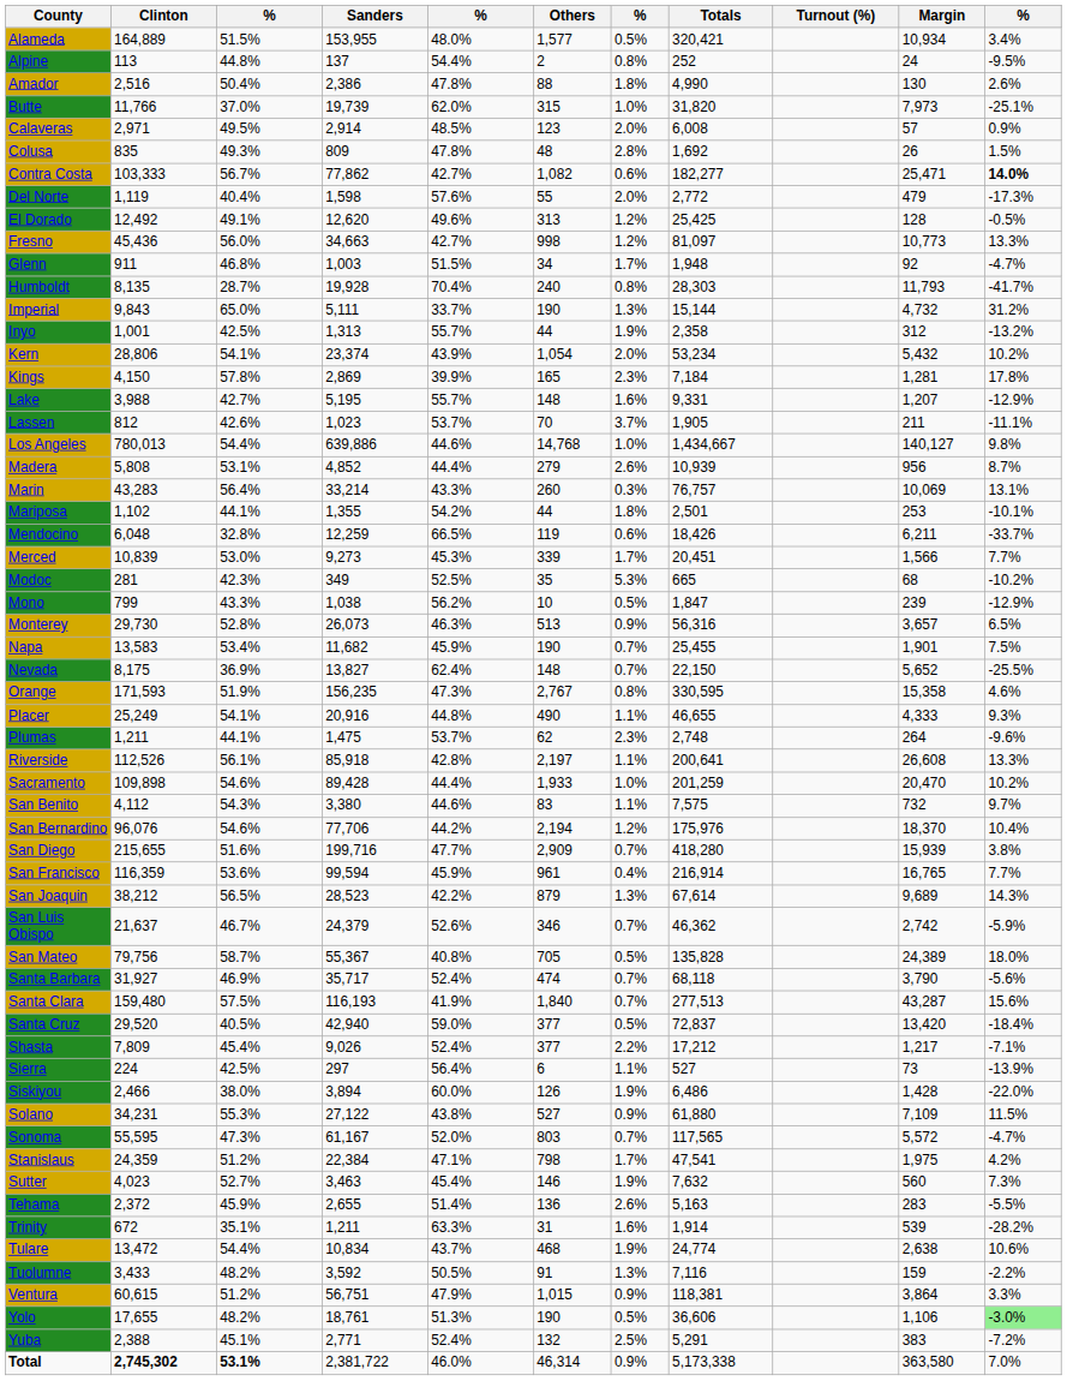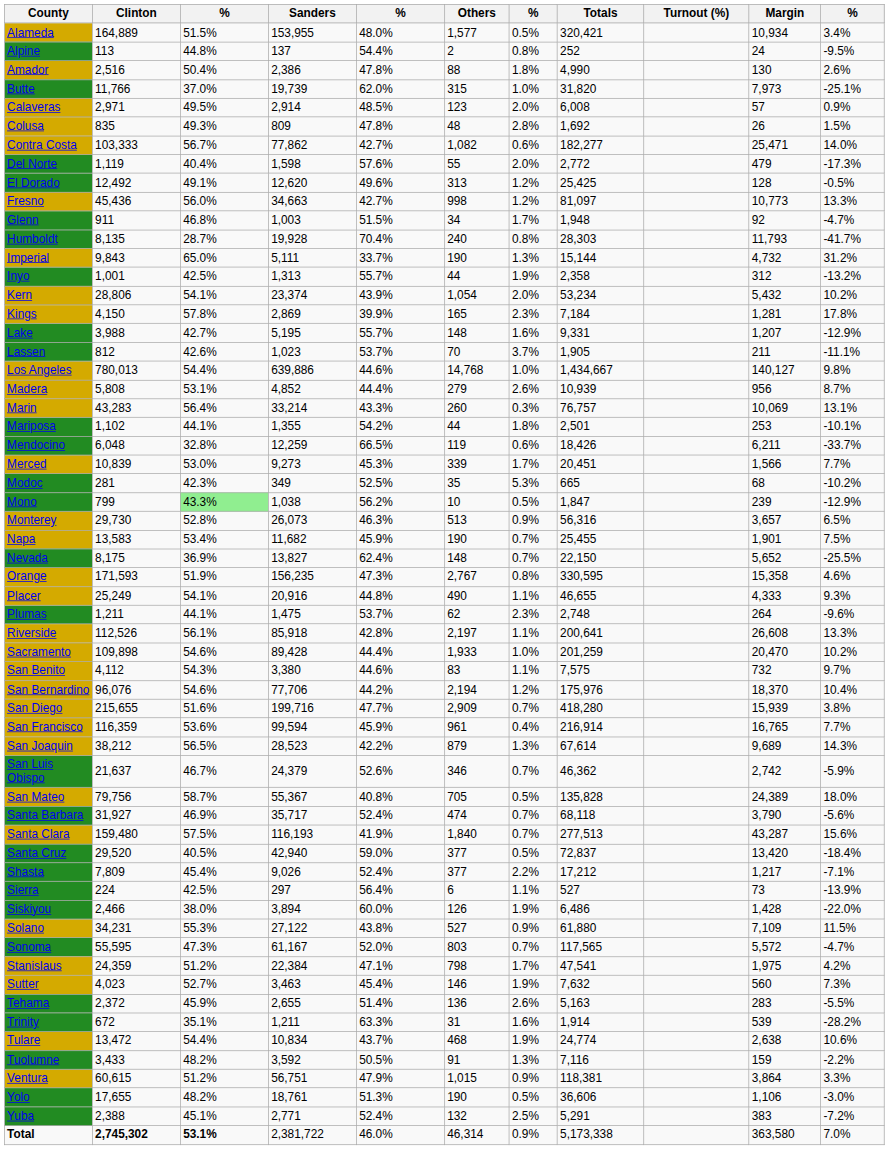Contra Costa | column 11: bold -> normal
Mono | column 3: no background -> lightgreen background
Yolo | column 11: lightgreen background -> no background
